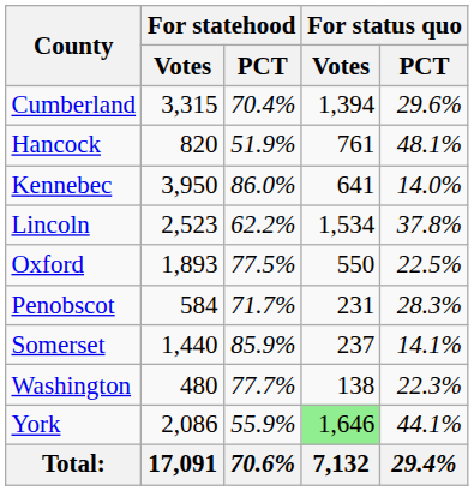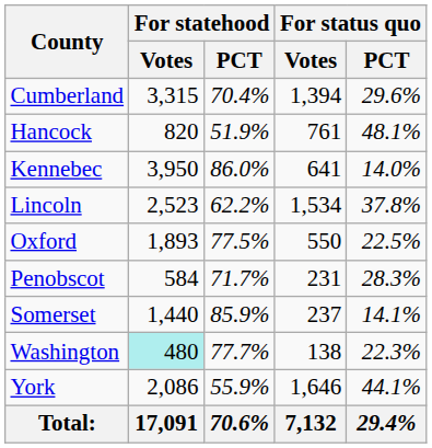Washington | For statehood / Votes: no background -> paleturquoise background
York | For status quo / Votes: lightgreen background -> no background
